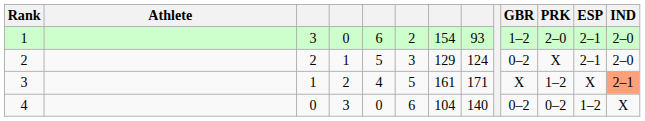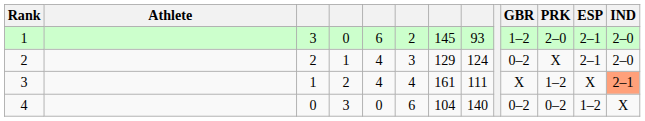row 2 | column 7: 154 -> 145
row 3 | column 5: 5 -> 4
row 4 | column 6: 5 -> 4
row 4 | column 8: 171 -> 111
